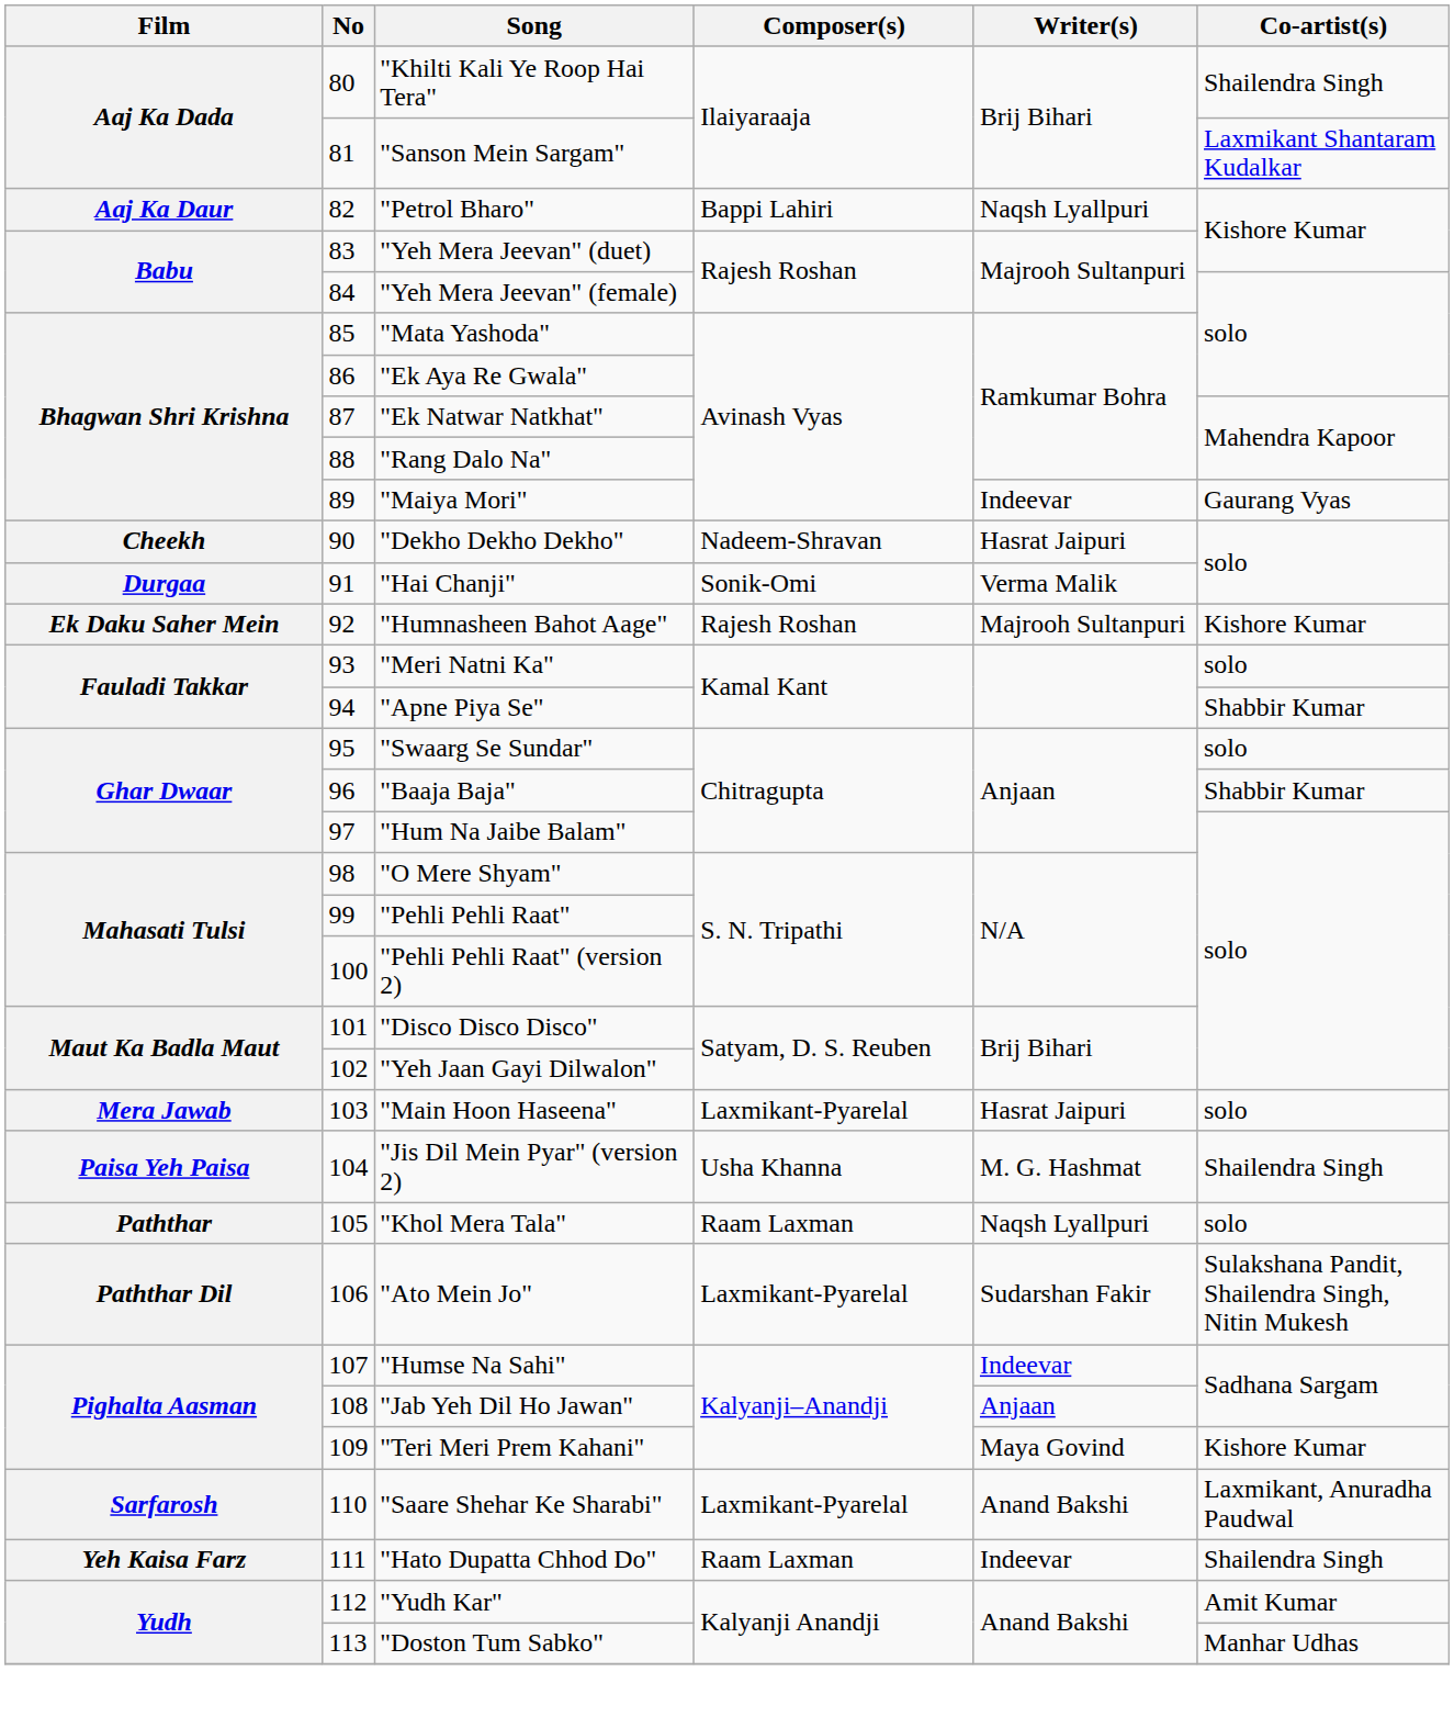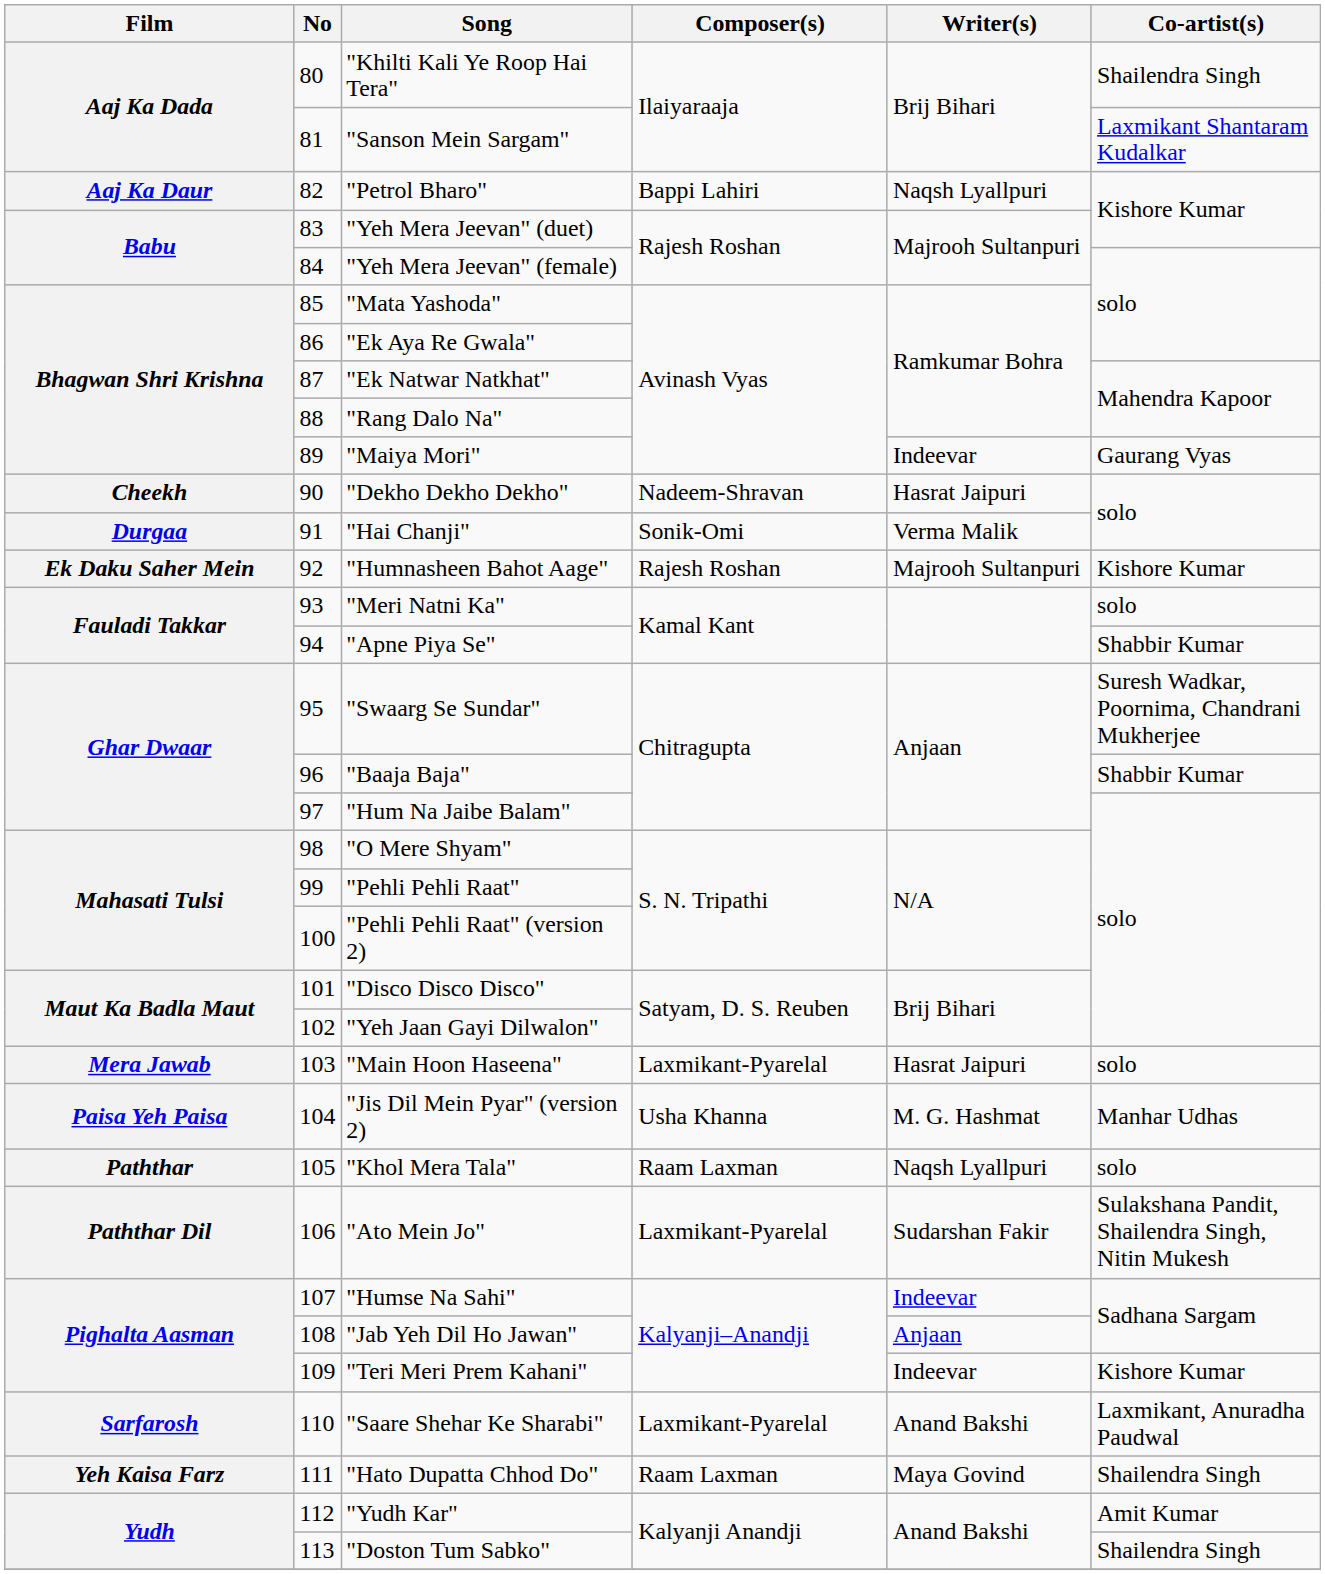"Swaarg Se Sundar" | Co-artist(s): solo -> Suresh Wadkar, Poornima, Chandrani Mukherjee
"Jis Dil Mein Pyar" (version 2) | Co-artist(s): Shailendra Singh -> Manhar Udhas
"Teri Meri Prem Kahani" | Writer(s): Maya Govind -> Indeevar
"Hato Dupatta Chhod Do" | Writer(s): Indeevar -> Maya Govind
"Doston Tum Sabko" | Co-artist(s): Manhar Udhas -> Shailendra Singh
